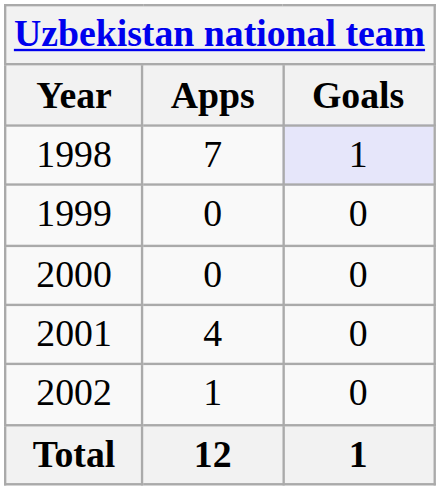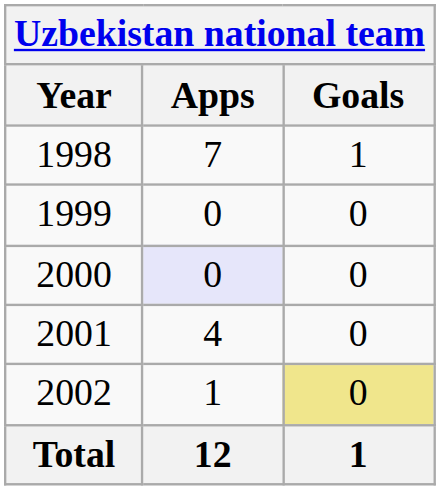1998 | Goals: lavender background -> no background
2000 | Apps: no background -> lavender background
2002 | Goals: no background -> khaki background
